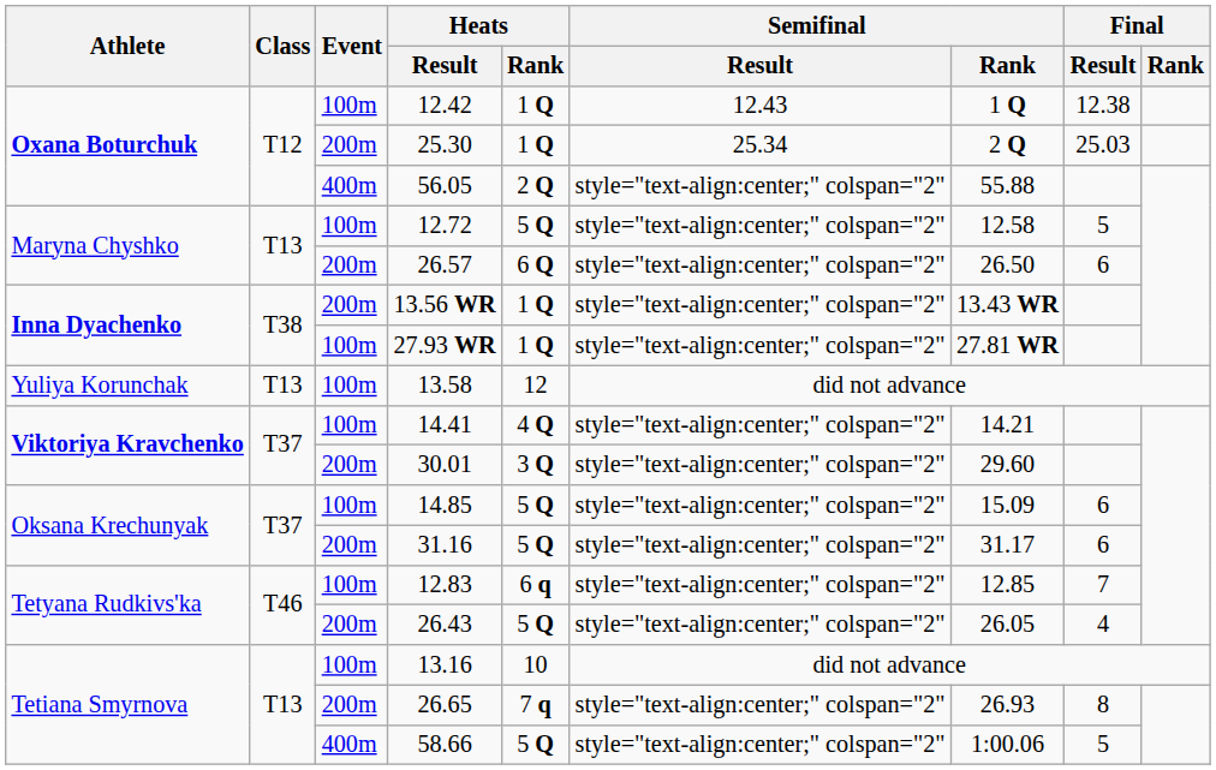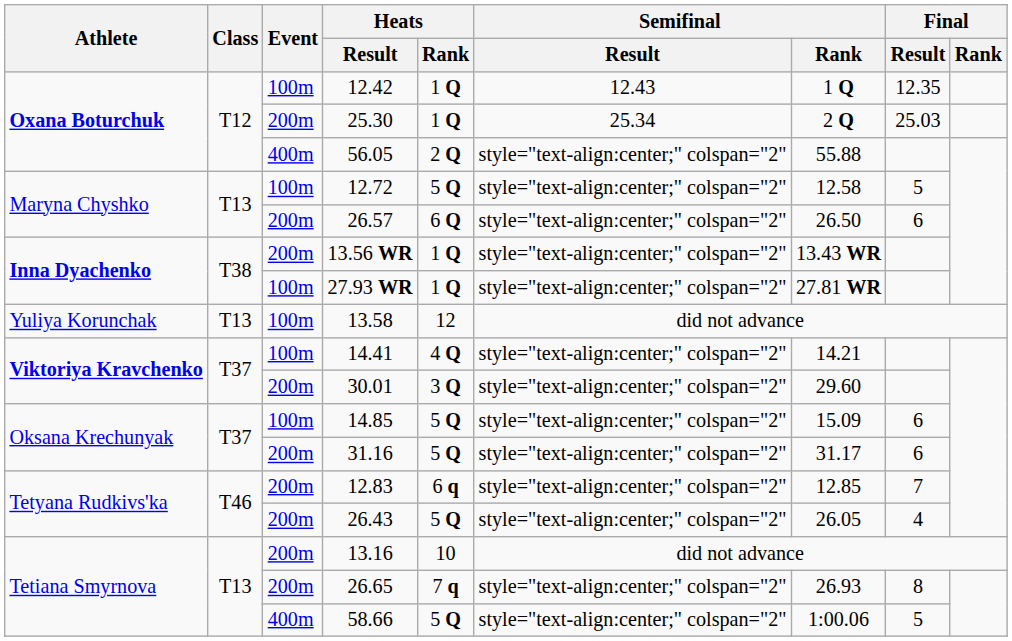12.42 | Final / Result: 12.38 -> 12.35
12.83 | Event: 100m -> 200m
13.16 | Event: 100m -> 200m
